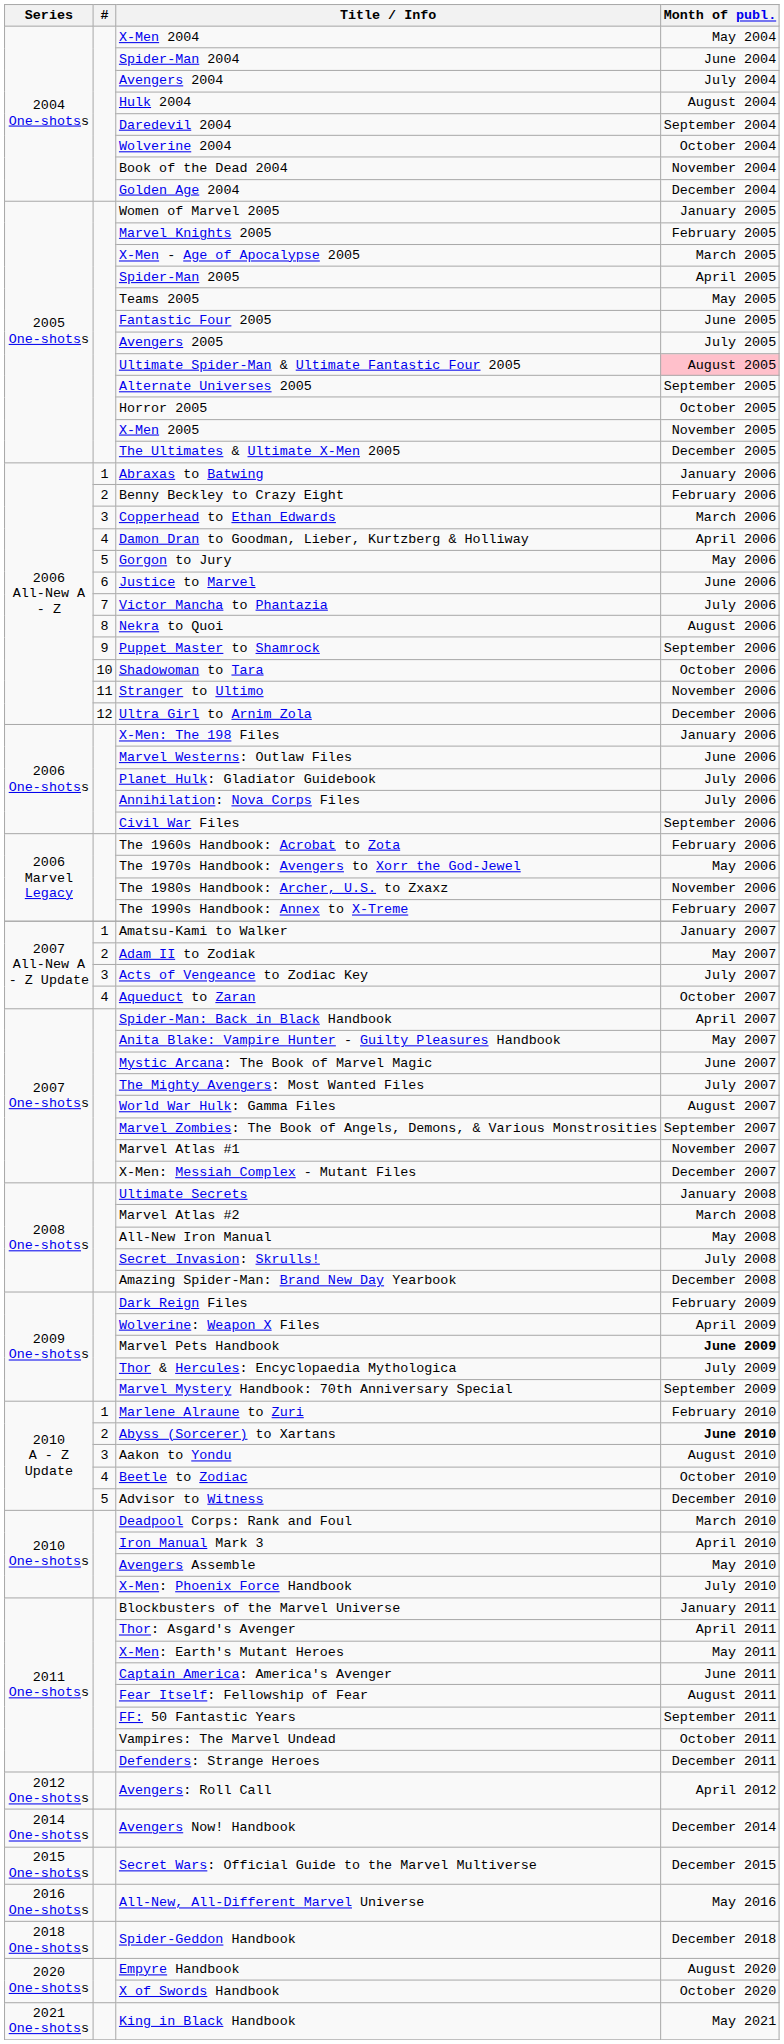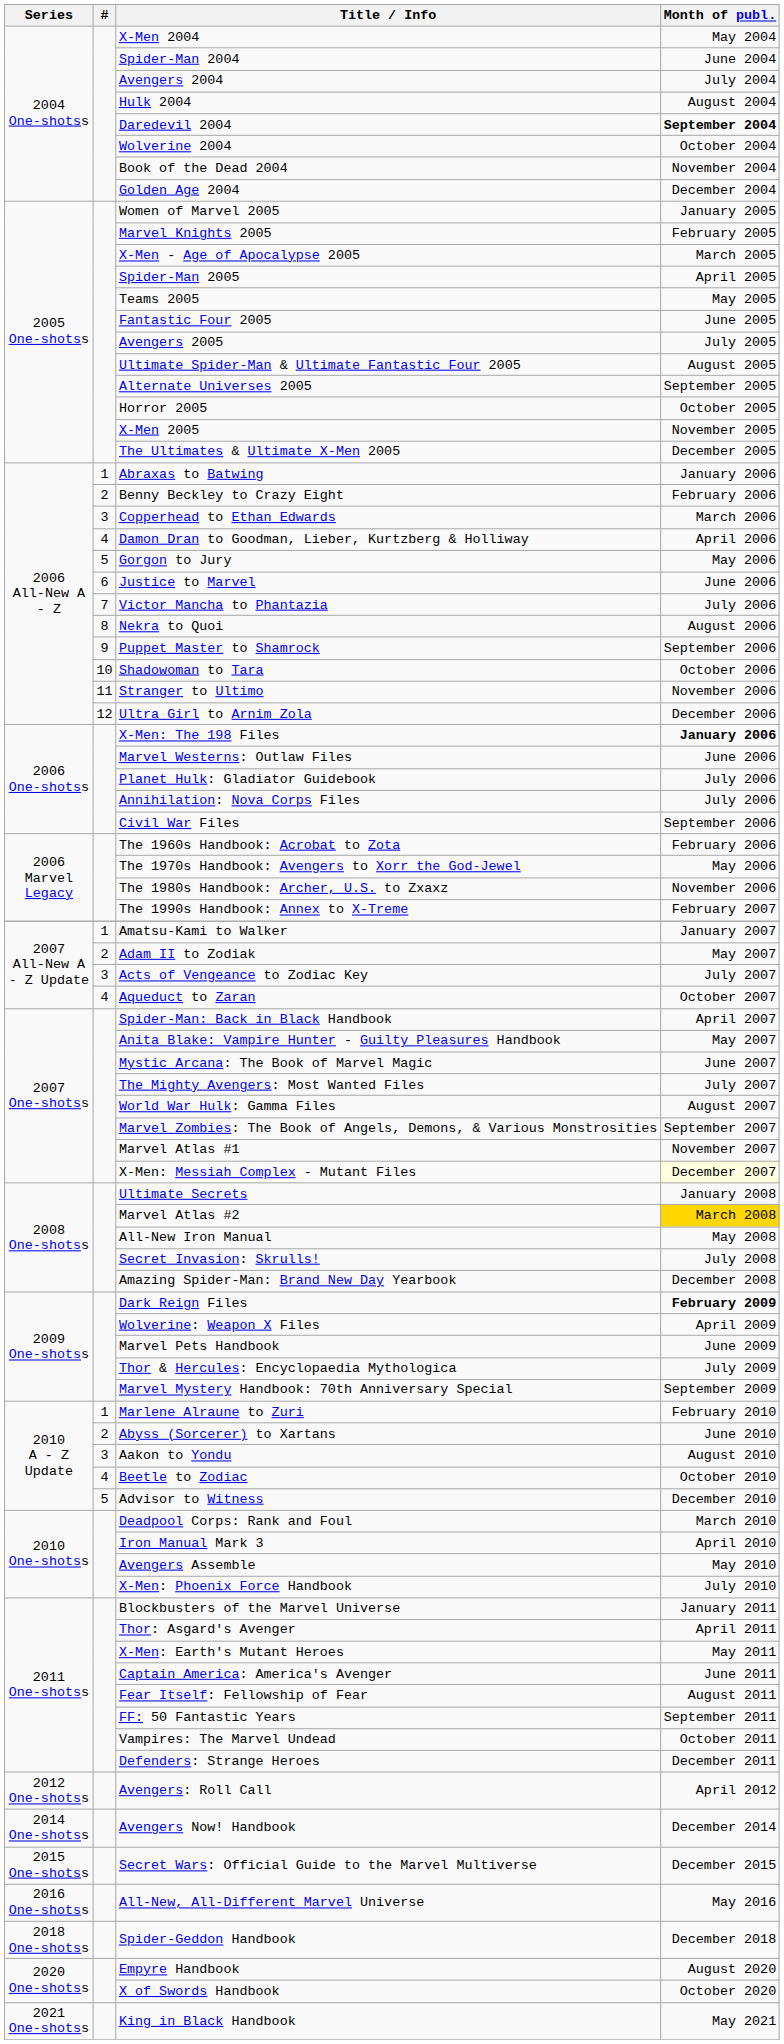Daredevil 2004 | Month of publ.: normal -> bold
Ultimate Spider-Man & Ultimate Fantastic Four 2005 | Month of publ.: pink background -> no background
X-Men: The 198 Files | Month of publ.: normal -> bold
X-Men: Messiah Complex - Mutant Files | Month of publ.: no background -> lightyellow background
Marvel Atlas #2 | Month of publ.: no background -> gold background
Dark Reign Files | Month of publ.: normal -> bold
Marvel Pets Handbook | Month of publ.: bold -> normal
Abyss (Sorcerer) to Xartans | Month of publ.: bold -> normal
